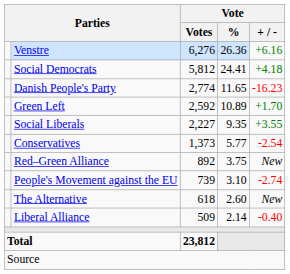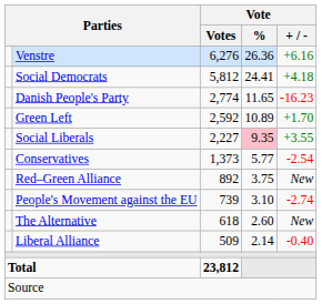Social Liberals | Vote / %: no background -> pink background
